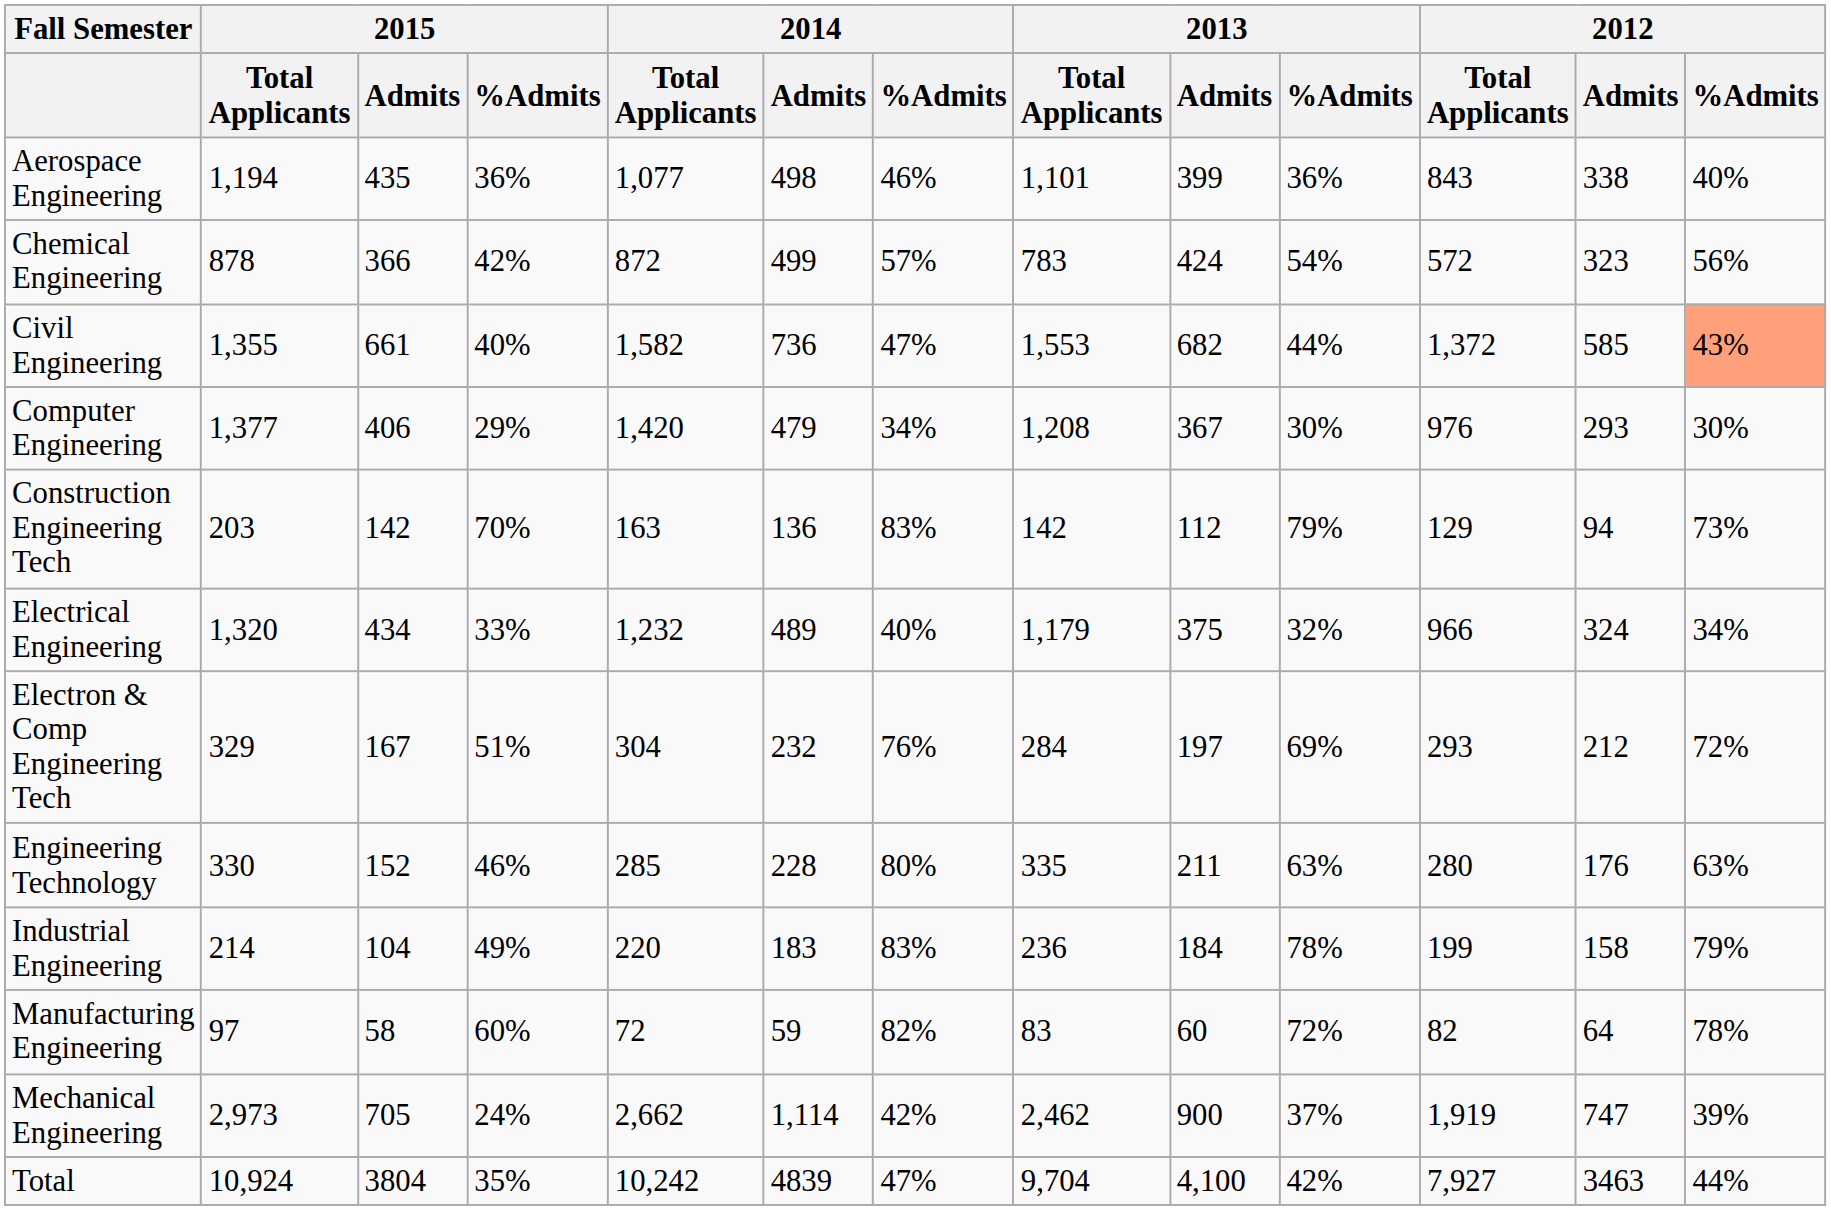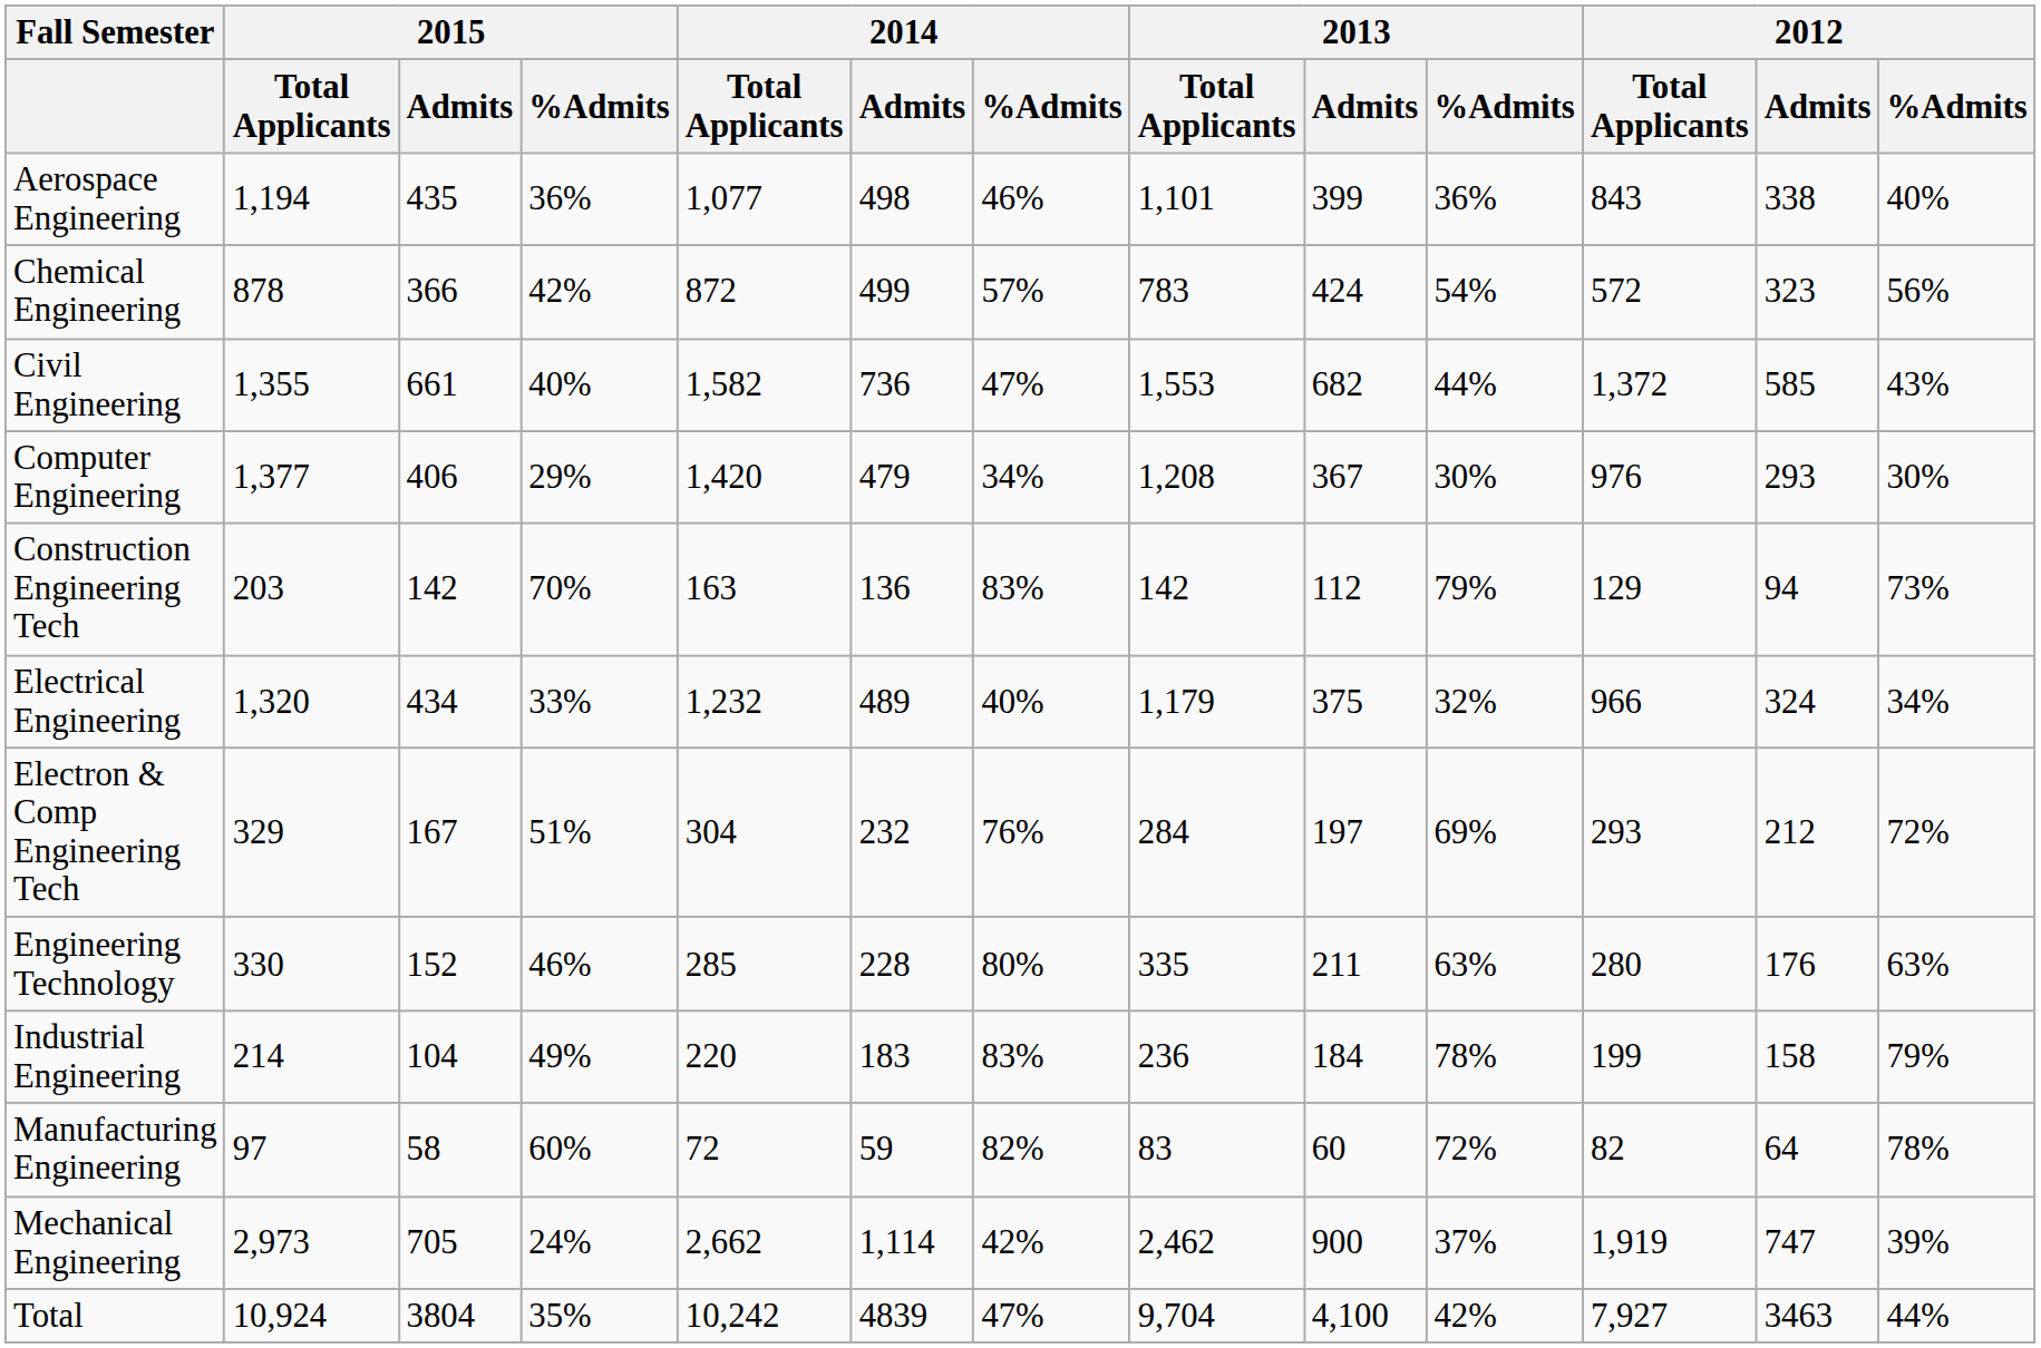Civil Engineering | 2012 / %Admits: lightsalmon background -> no background
